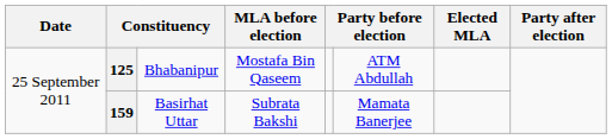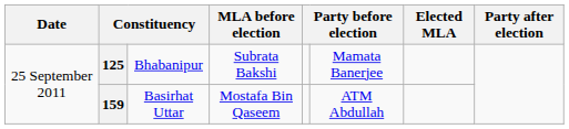125 | MLA before election: Mostafa Bin Qaseem -> Subrata Bakshi
125 | column 6: ATM Abdullah -> Mamata Banerjee
159 | MLA before election: Subrata Bakshi -> Mostafa Bin Qaseem
159 | column 6: Mamata Banerjee -> ATM Abdullah
